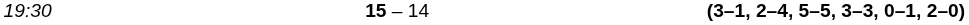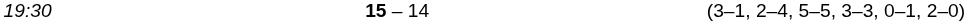19:30 | column 3: bold -> normal
